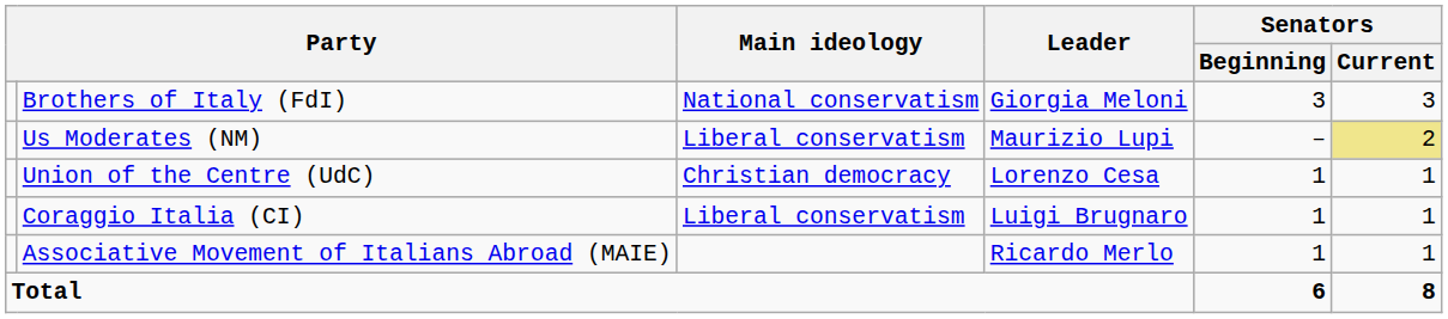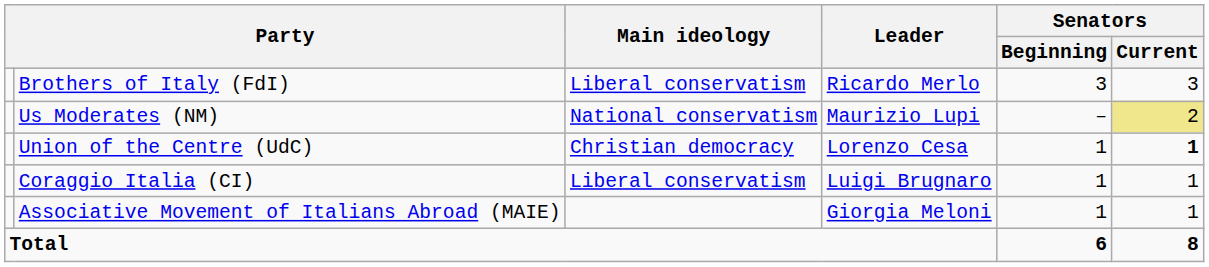Brothers of Italy (FdI) | Main ideology: National conservatism -> Liberal conservatism
Brothers of Italy (FdI) | Leader: Giorgia Meloni -> Ricardo Merlo
Us Moderates (NM) | Main ideology: Liberal conservatism -> National conservatism
Union of the Centre (UdC) | Senators / Current: normal -> bold
Associative Movement of Italians Abroad (MAIE) | Leader: Ricardo Merlo -> Giorgia Meloni
